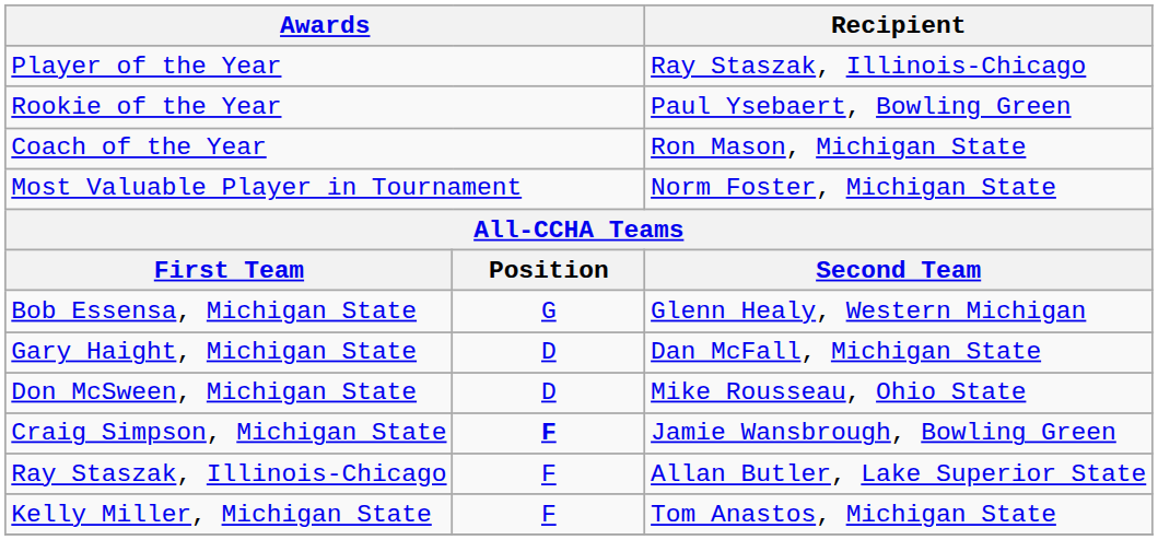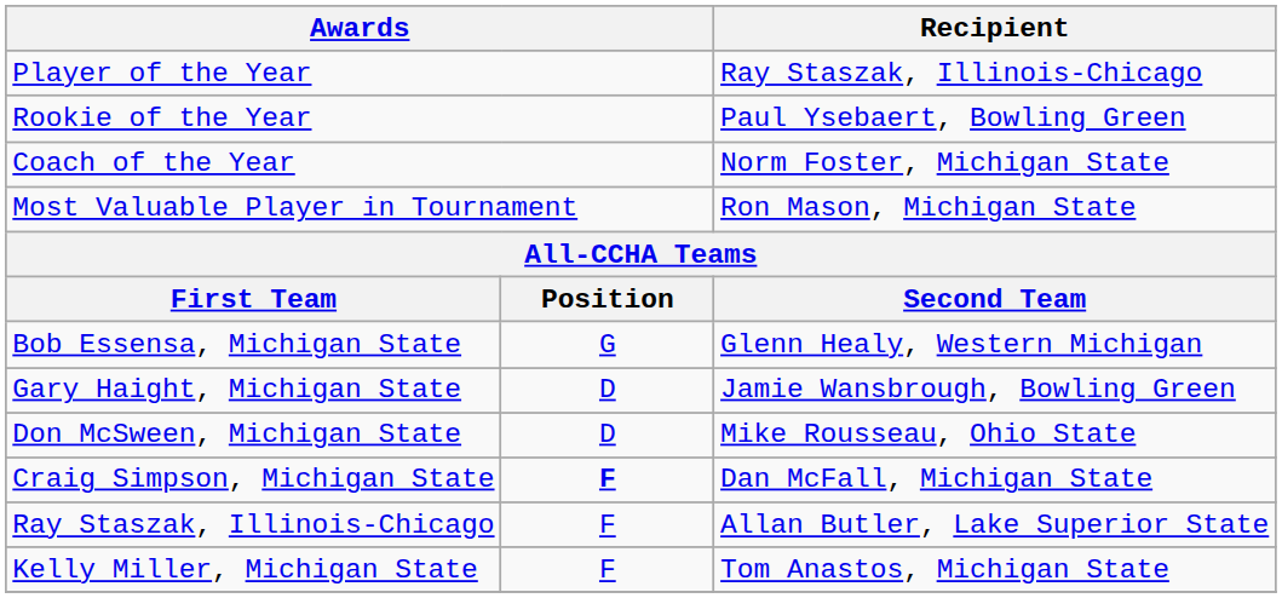Coach of the Year | Recipient: Ron Mason, Michigan State -> Norm Foster, Michigan State
Most Valuable Player in Tournament | Recipient: Norm Foster, Michigan State -> Ron Mason, Michigan State
Gary Haight, Michigan State | Recipient: Dan McFall, Michigan State -> Jamie Wansbrough, Bowling Green
Craig Simpson, Michigan State | Recipient: Jamie Wansbrough, Bowling Green -> Dan McFall, Michigan State
